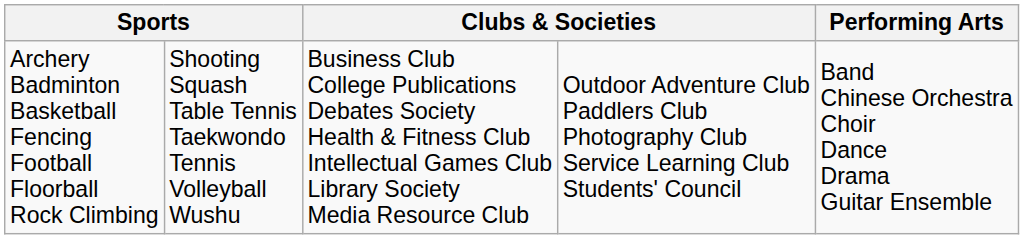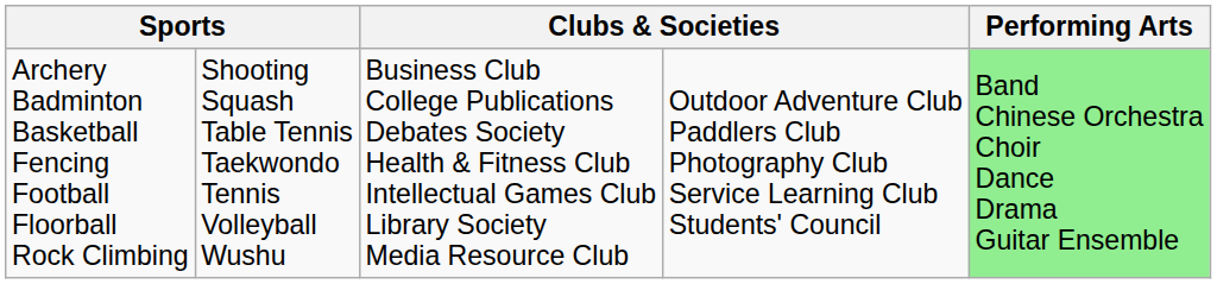row 2 | Performing Arts: no background -> lightgreen background
